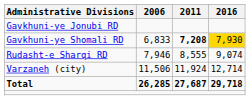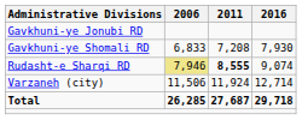Gavkhuni-ye Shomali RD | 2011: bold -> normal
Gavkhuni-ye Shomali RD | 2016: gold background -> no background
Rudasht-e Sharqi RD | 2006: no background -> khaki background
Rudasht-e Sharqi RD | 2011: normal -> bold
